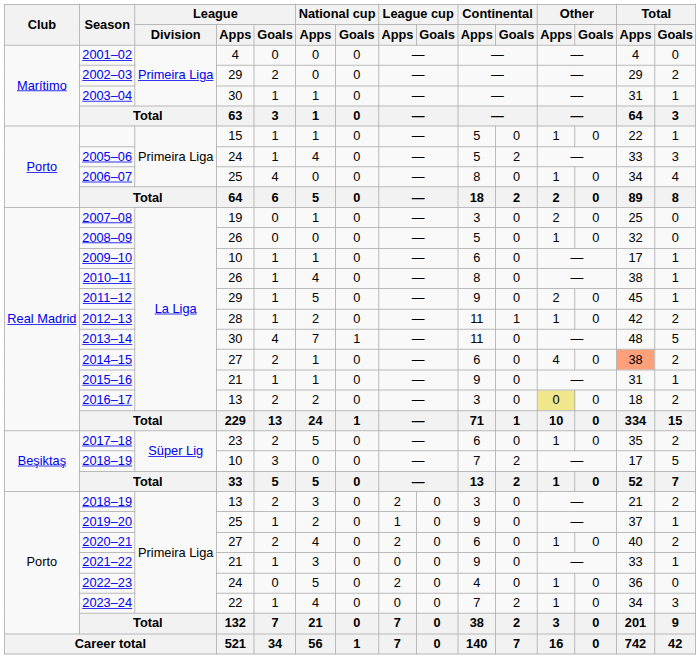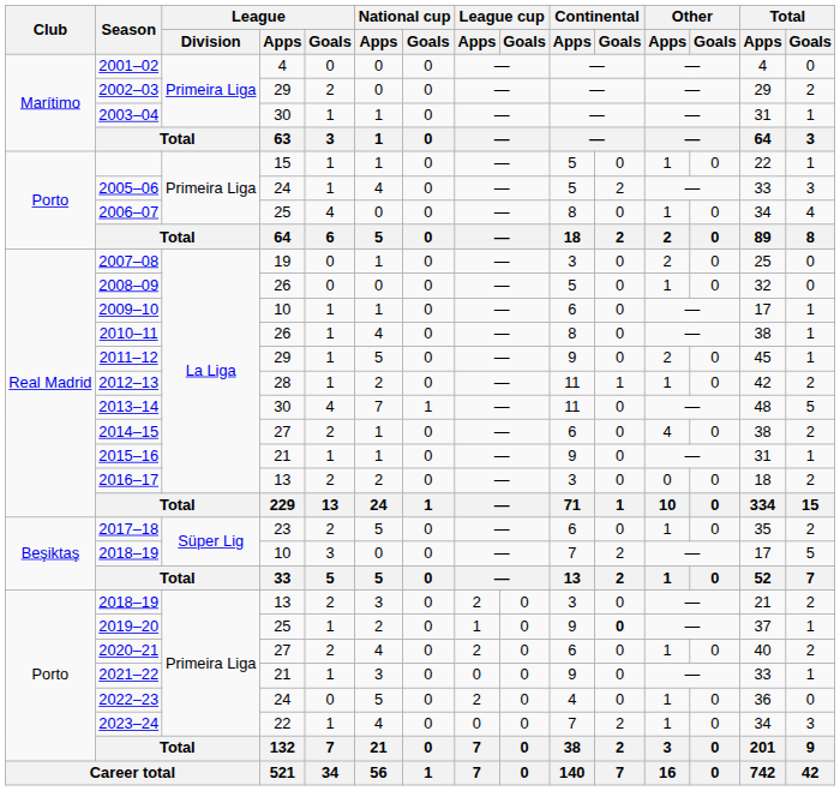2014–15 | Total / Apps: lightsalmon background -> no background
2016–17 | Other / Apps: khaki background -> no background
2019–20 | Continental / Goals: normal -> bold
